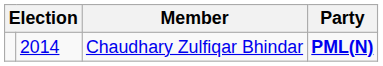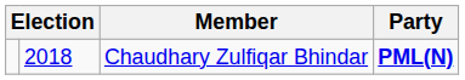Chaudhary Zulfiqar Bhindar | column 2: 2014 -> 2018
